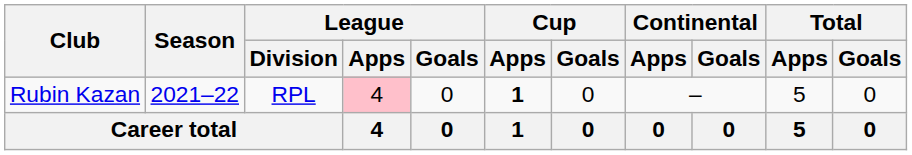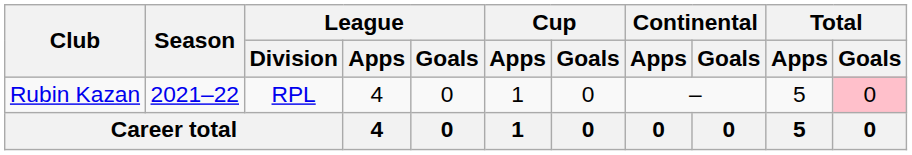Rubin Kazan | League / Apps: pink background -> no background
Rubin Kazan | Cup / Apps: bold -> normal
Rubin Kazan | Total / Goals: no background -> pink background
